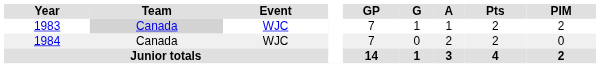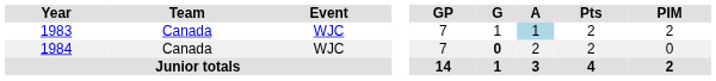1983 | Team: lightgrey background -> no background
1983 | A: no background -> lightblue background
1984 | G: normal -> bold
